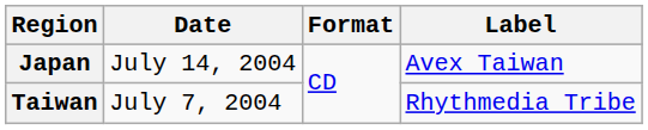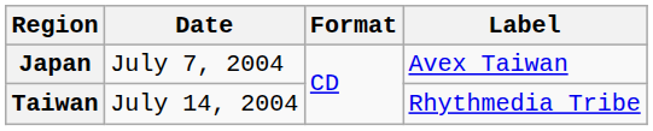Japan | Date: July 14, 2004 -> July 7, 2004
Taiwan | Date: July 7, 2004 -> July 14, 2004
